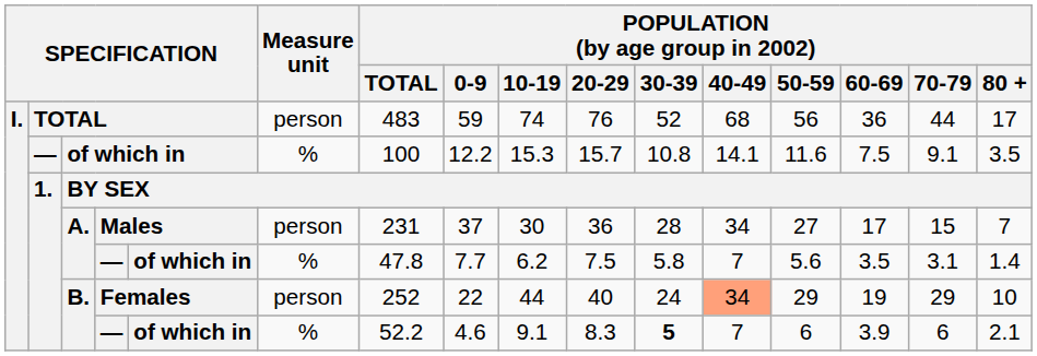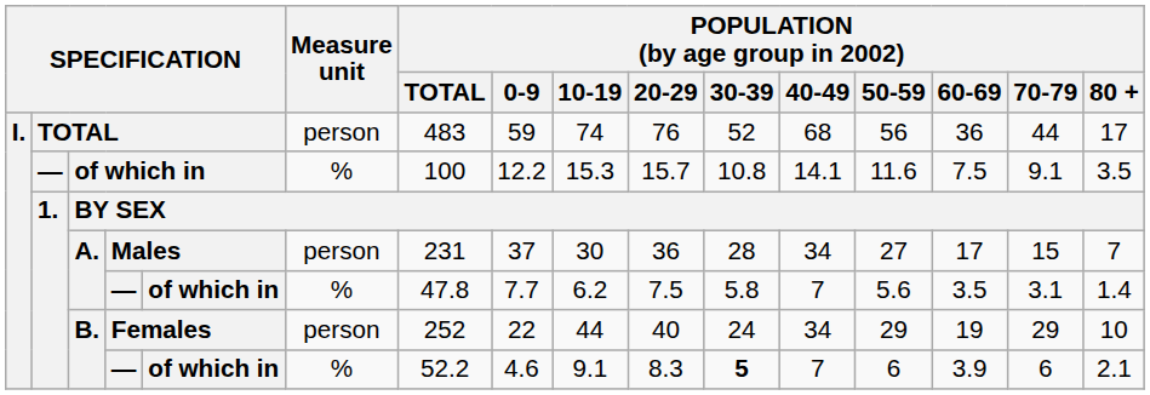Females | POPULATION (by age group in 2002) / 40-49: lightsalmon background -> no background
